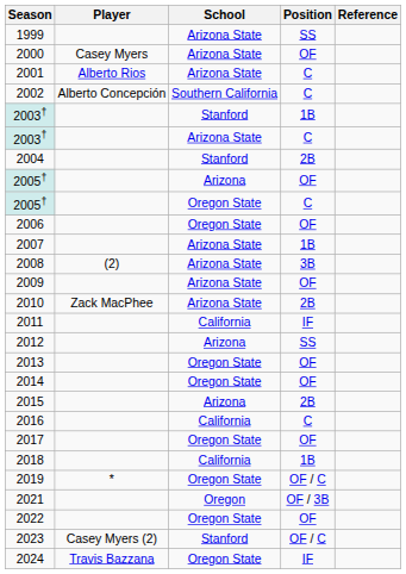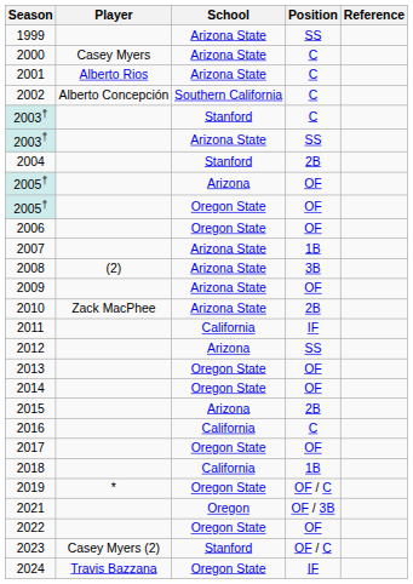2000 | Position: OF -> C
2003† / Stanford | Position: 1B -> C
2003† / Arizona State | Position: C -> SS
2005† / Oregon State | Position: C -> OF
